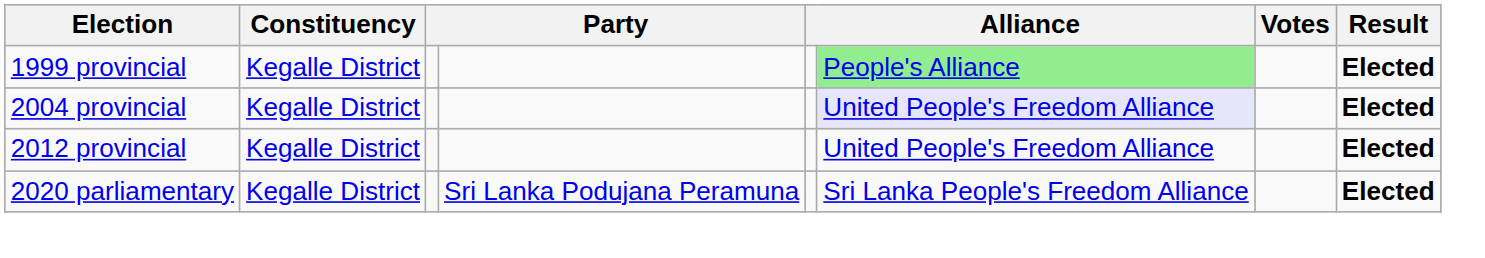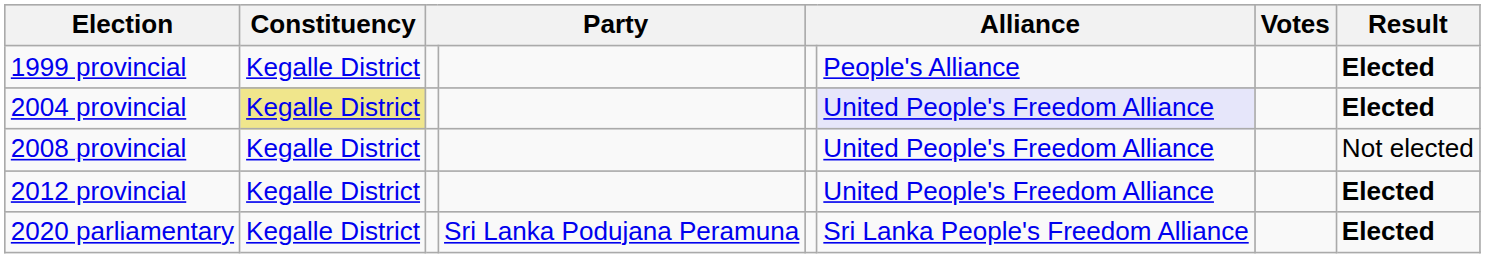1999 provincial | column 6: lightgreen background -> no background
2004 provincial | Constituency: no background -> khaki background
+ row: 2008 provincial | Kegalle District | United People's Freedom Alliance | Not elected
